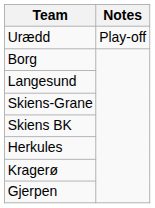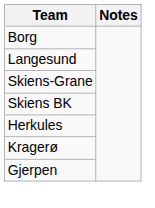- row: Urædd | Play-off
